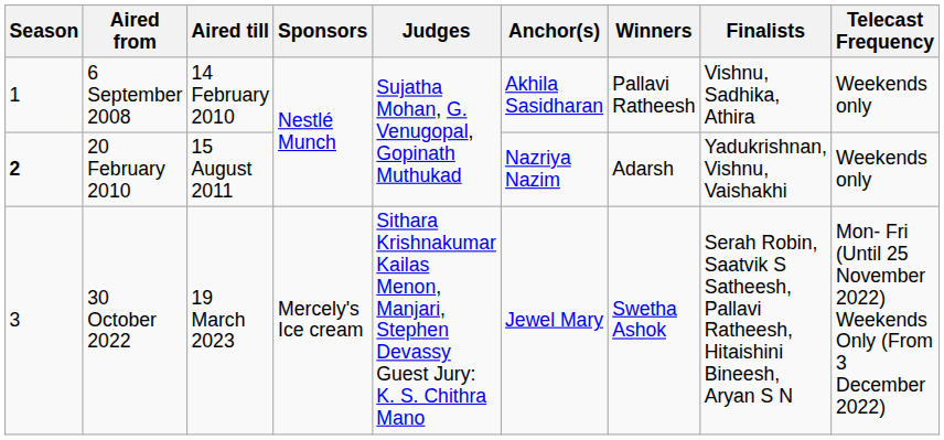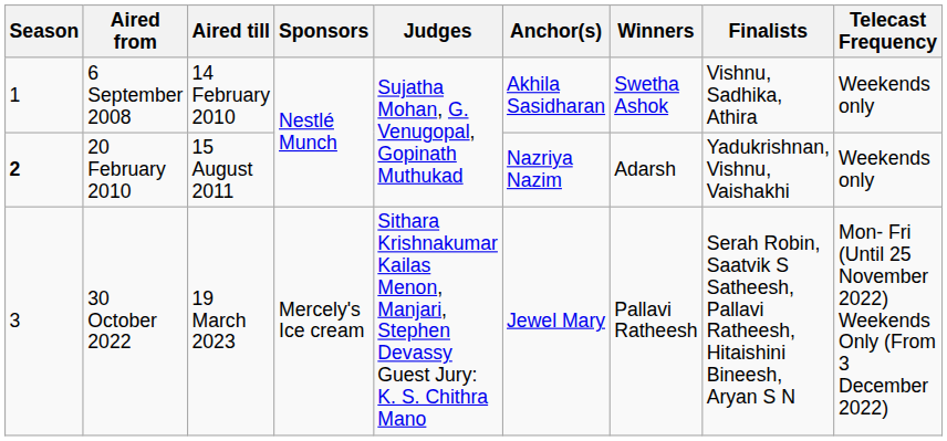6 September 2008 | Winners: Pallavi Ratheesh -> Swetha Ashok
30 October 2022 | Winners: Swetha Ashok -> Pallavi Ratheesh
